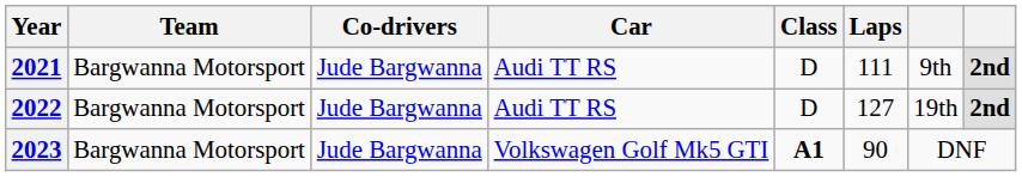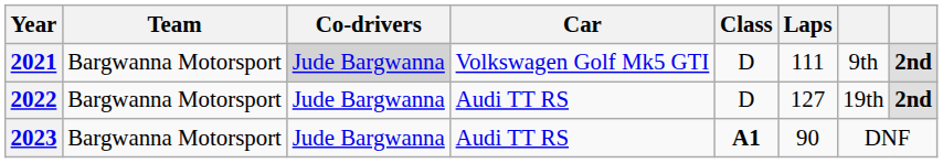2021 | Co-drivers: no background -> lightgrey background
2021 | Car: Audi TT RS -> Volkswagen Golf Mk5 GTI
2023 | Car: Volkswagen Golf Mk5 GTI -> Audi TT RS
